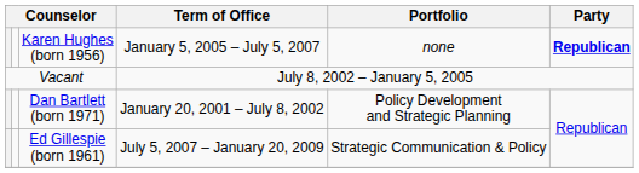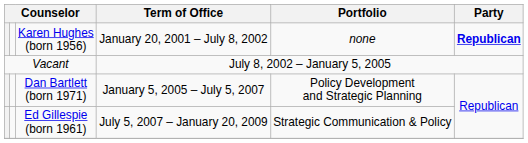Karen Hughes (born 1956) | Term of Office: January 5, 2005 – July 5, 2007 -> January 20, 2001 – July 8, 2002
Dan Bartlett (born 1971) | Term of Office: January 20, 2001 – July 8, 2002 -> January 5, 2005 – July 5, 2007
